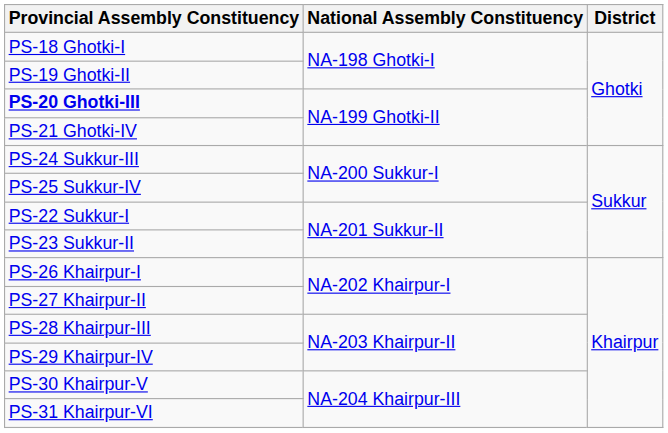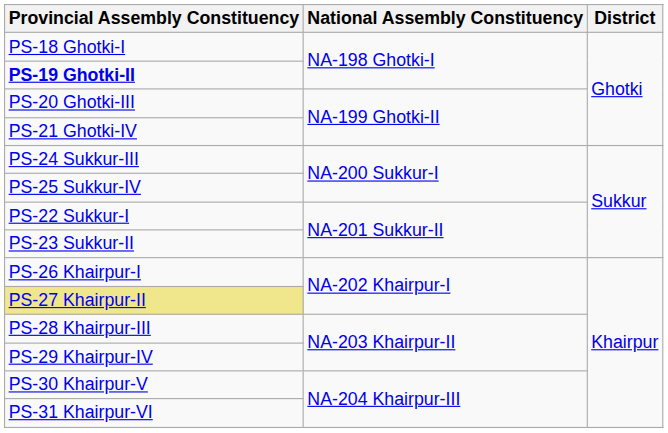PS-19 Ghotki-II | Provincial Assembly Constituency: normal -> bold
PS-20 Ghotki-III | Provincial Assembly Constituency: bold -> normal
PS-27 Khairpur-II | Provincial Assembly Constituency: no background -> khaki background
